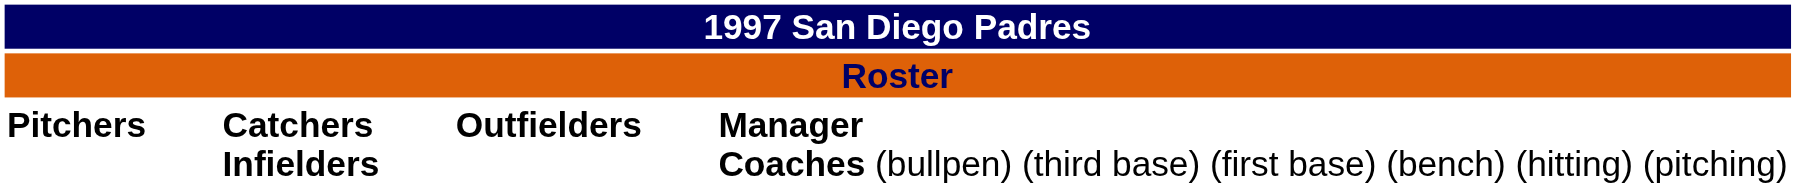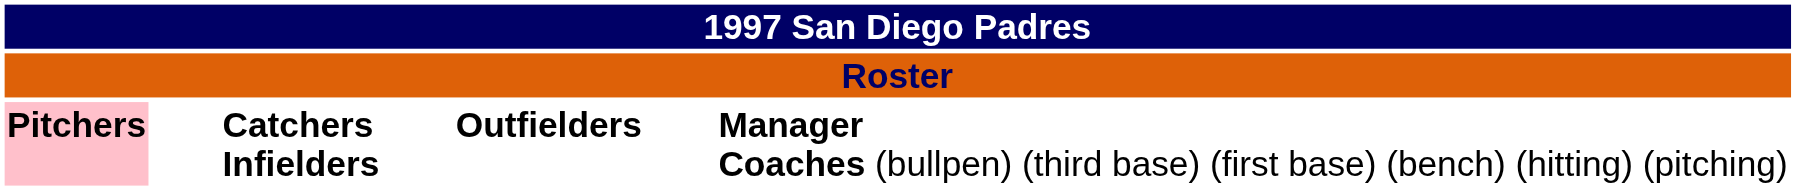Pitchers | column 1: no background -> pink background
